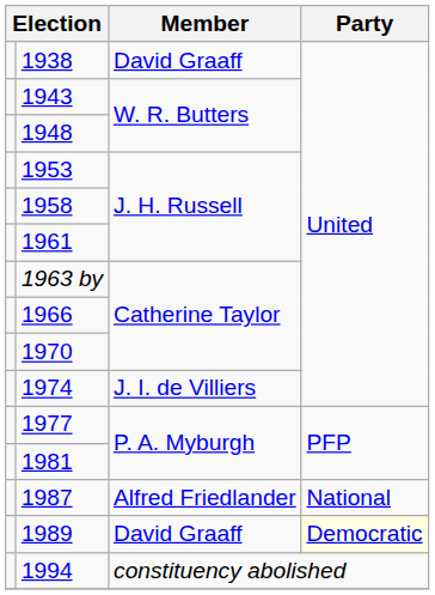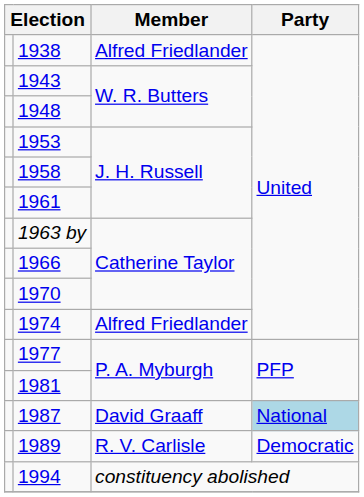1938 | Member: David Graaff -> Alfred Friedlander
1974 | Member: J. I. de Villiers -> Alfred Friedlander
1987 | Member: Alfred Friedlander -> David Graaff
1987 | Party: no background -> lightblue background
1989 | Member: David Graaff -> R. V. Carlisle
1989 | Party: lightyellow background -> no background
